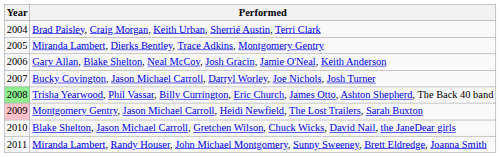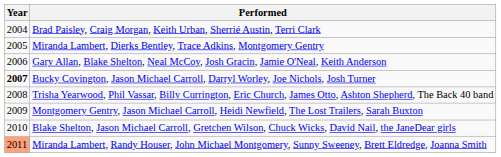row 5 | Year: normal -> bold
row 6 | Year: lightgreen background -> no background
row 7 | Year: pink background -> no background
row 9 | Year: no background -> lightsalmon background
